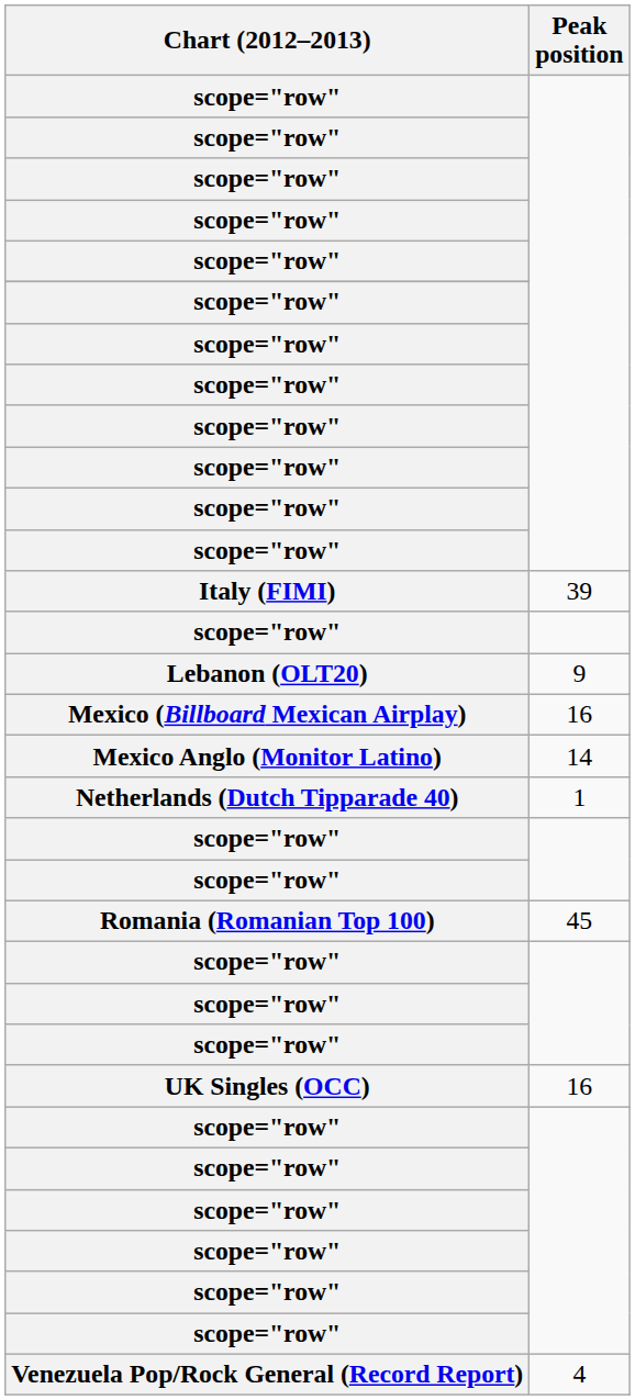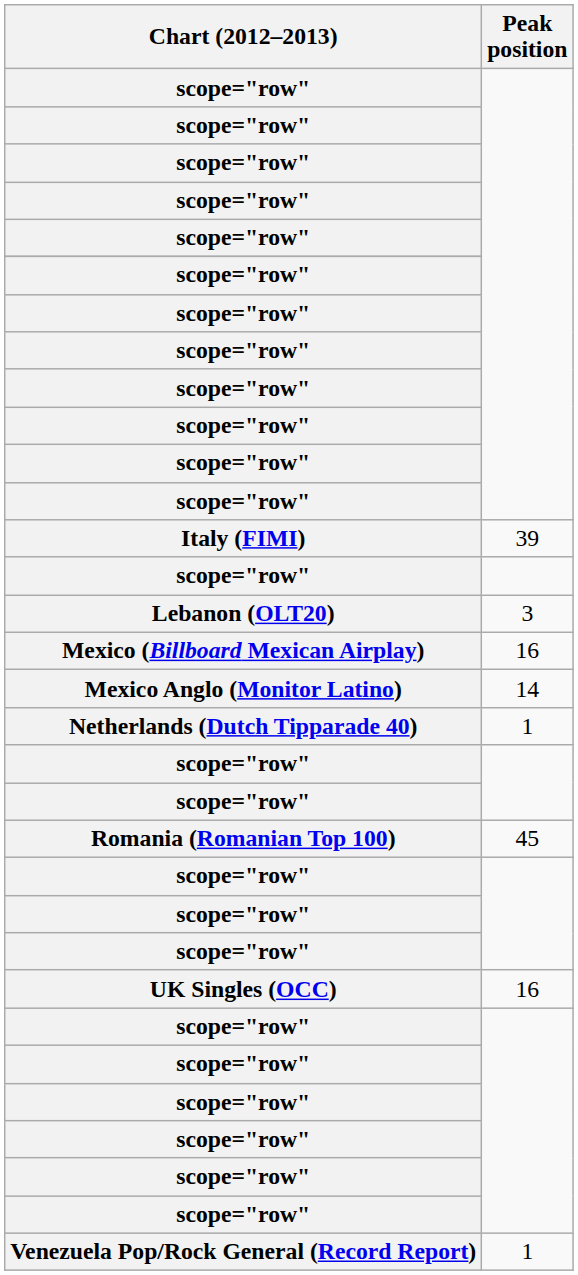Lebanon (OLT20) | Peak position: 9 -> 3
Venezuela Pop/Rock General (Record Report) | Peak position: 4 -> 1
